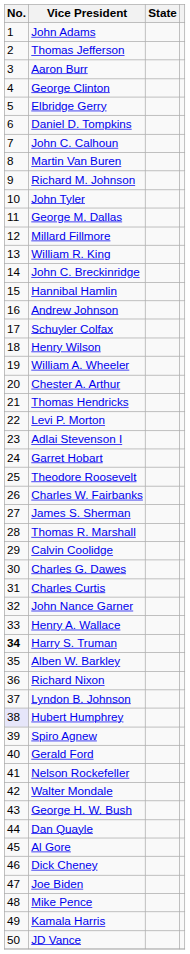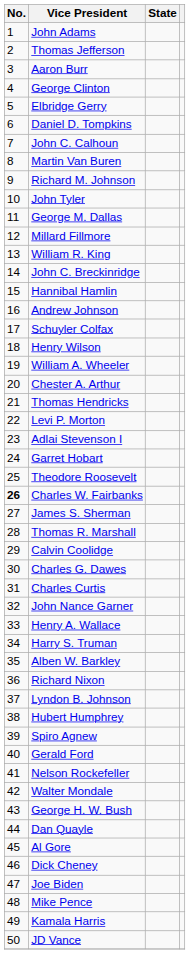Charles W. Fairbanks | No.: normal -> bold
Harry S. Truman | No.: bold -> normal
Hubert Humphrey | No.: lavender background -> no background
